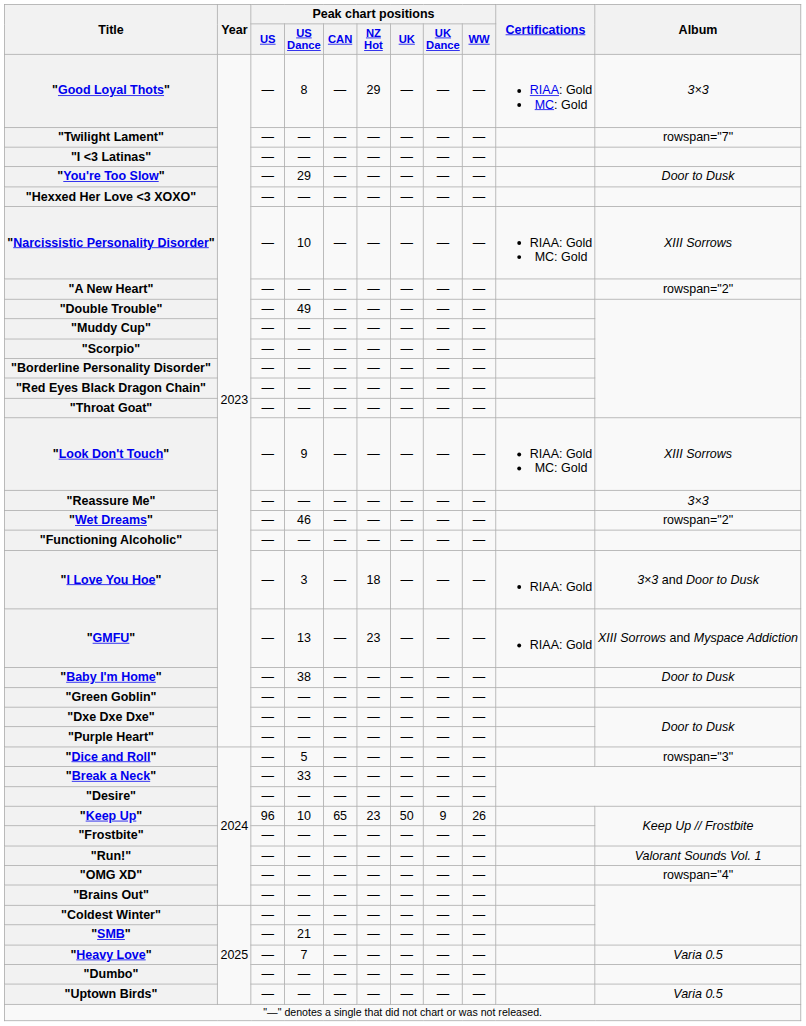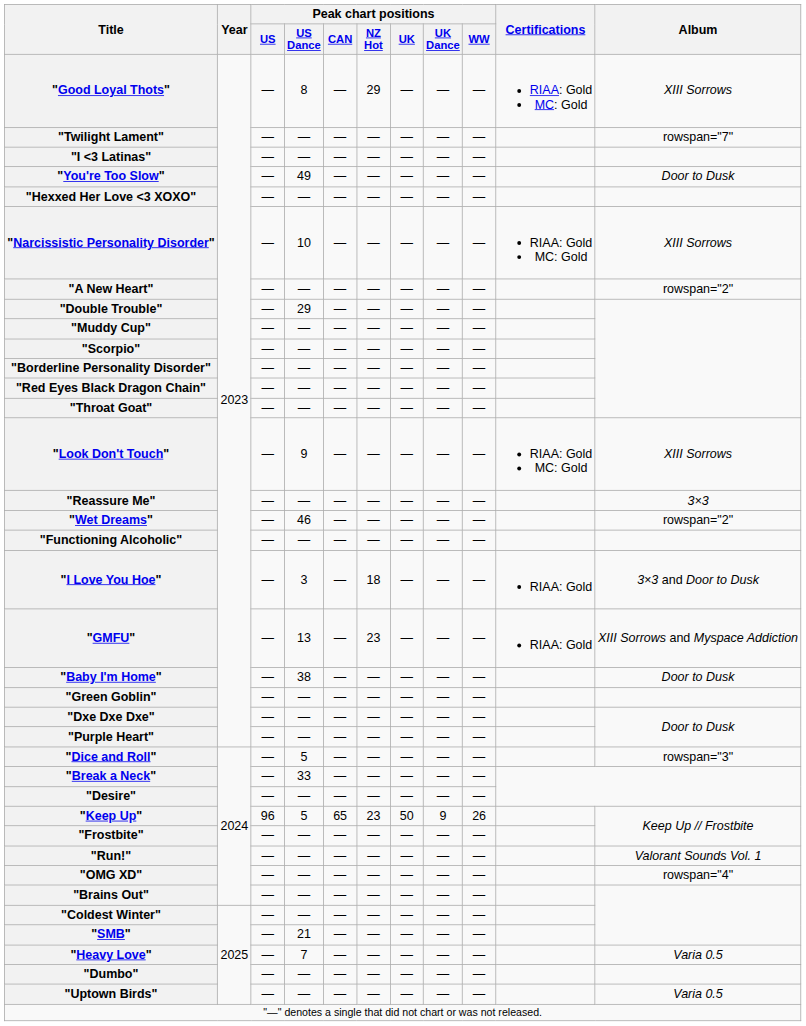"Good Loyal Thots" | Album: 3×3 -> XIII Sorrows
"You're Too Slow" | Peak chart positions / US Dance: 29 -> 49
"Double Trouble" | Peak chart positions / US Dance: 49 -> 29
"Keep Up" | Peak chart positions / US Dance: 10 -> 5
